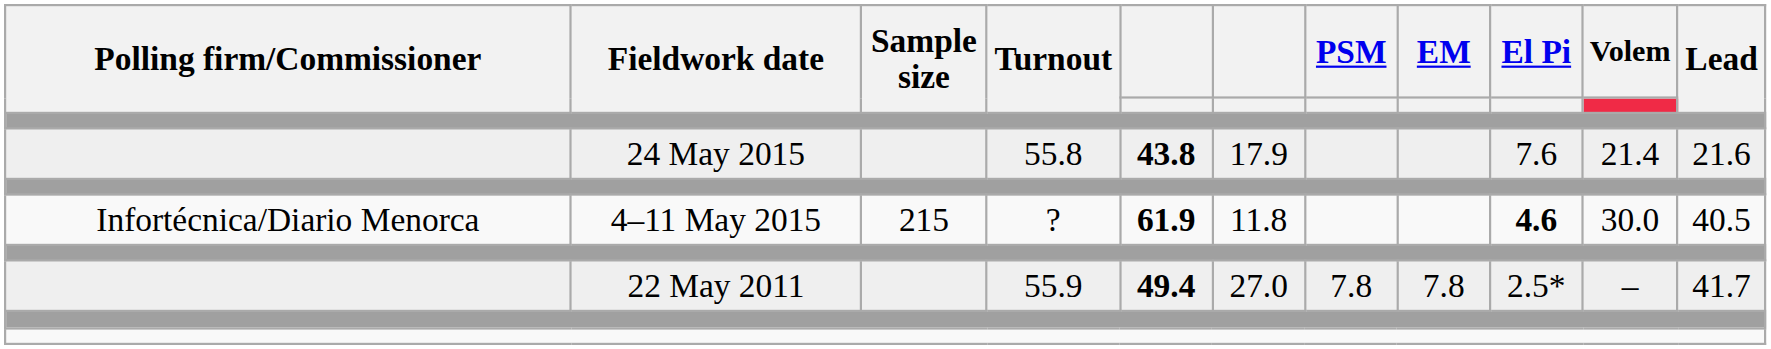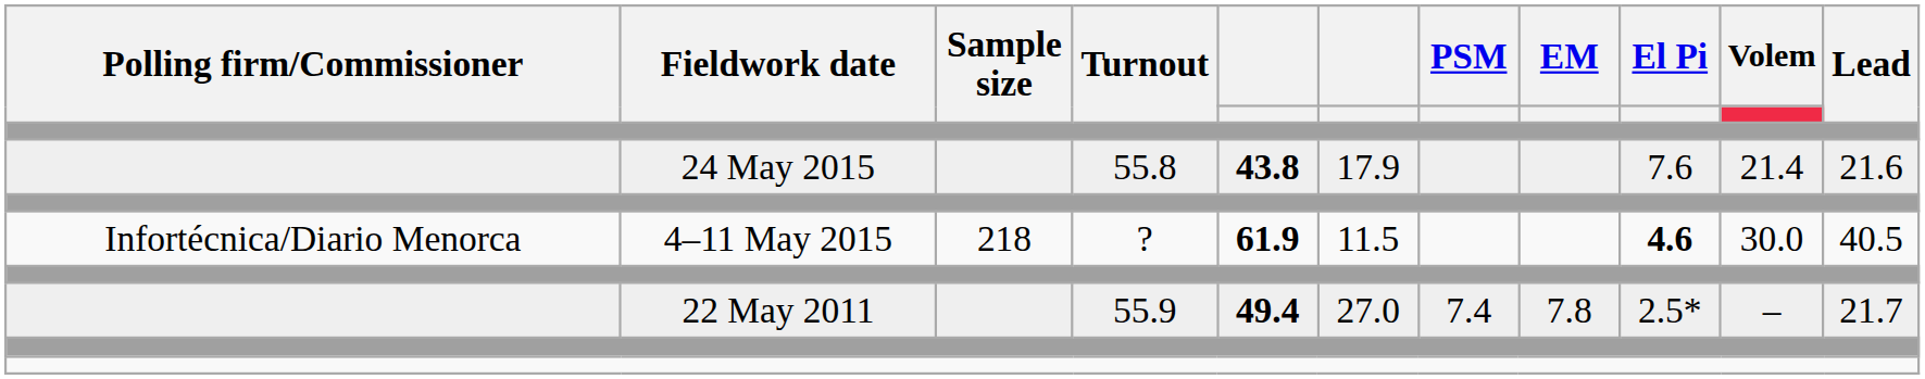4–11 May 2015 | Sample size: 215 -> 218
4–11 May 2015 | column 6: 11.8 -> 11.5
22 May 2011 | PSM: 7.8 -> 7.4
22 May 2011 | Lead: 41.7 -> 21.7
